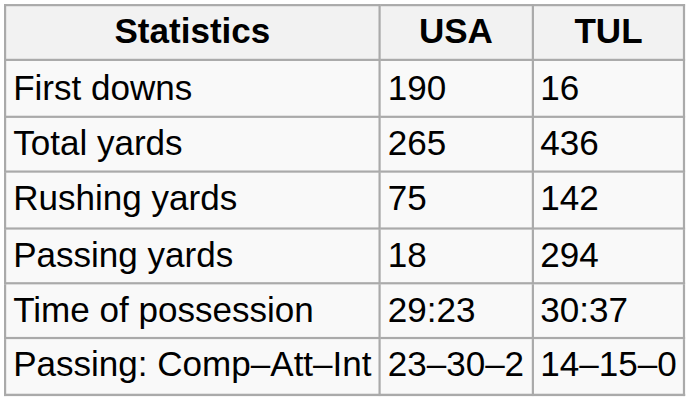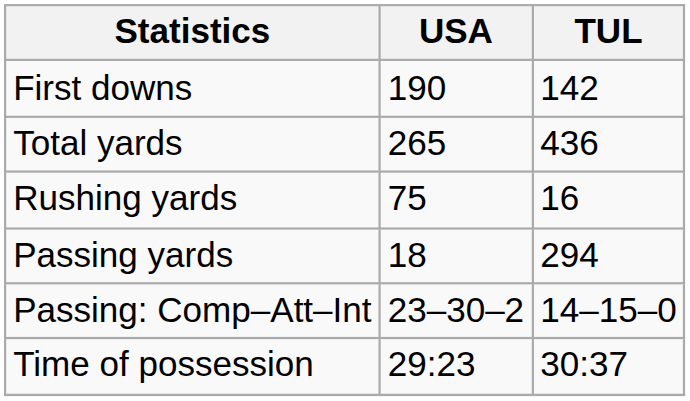First downs | TUL: 16 -> 142
Rushing yards | TUL: 142 -> 16
rows swapped: Passing: Comp–Att–Int <-> Time of possession
